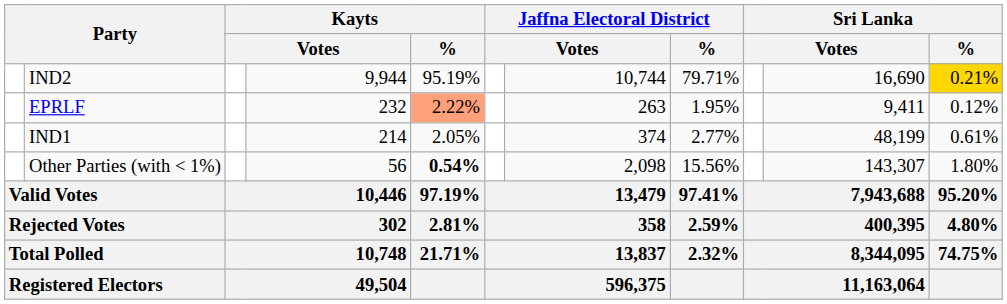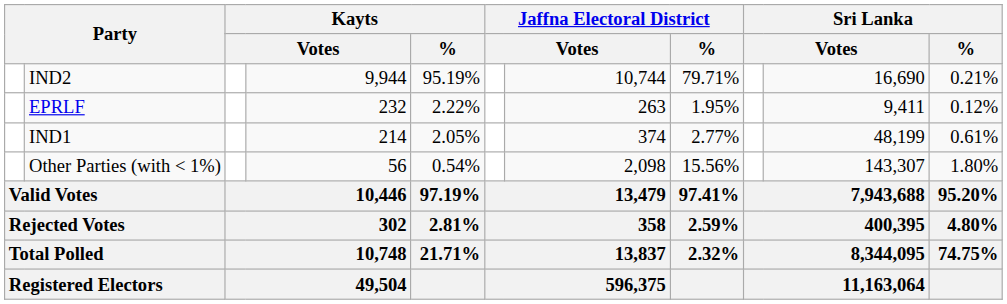IND2 | Sri Lanka / %: gold background -> no background
EPRLF | Kayts / %: lightsalmon background -> no background
Other Parties (with < 1%) | Kayts / %: bold -> normal
